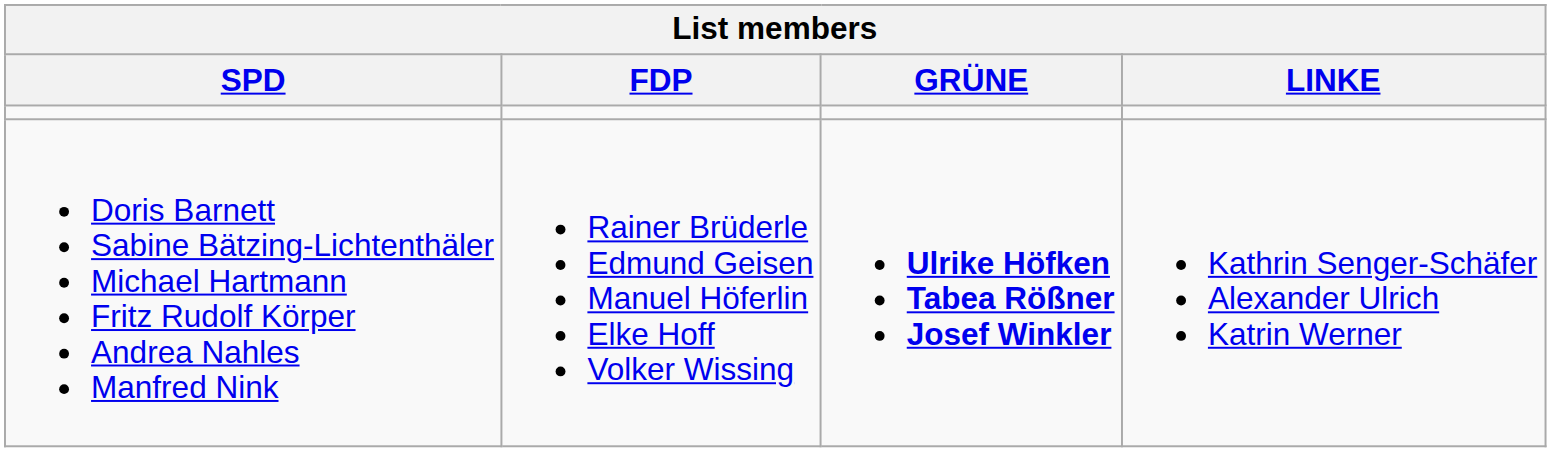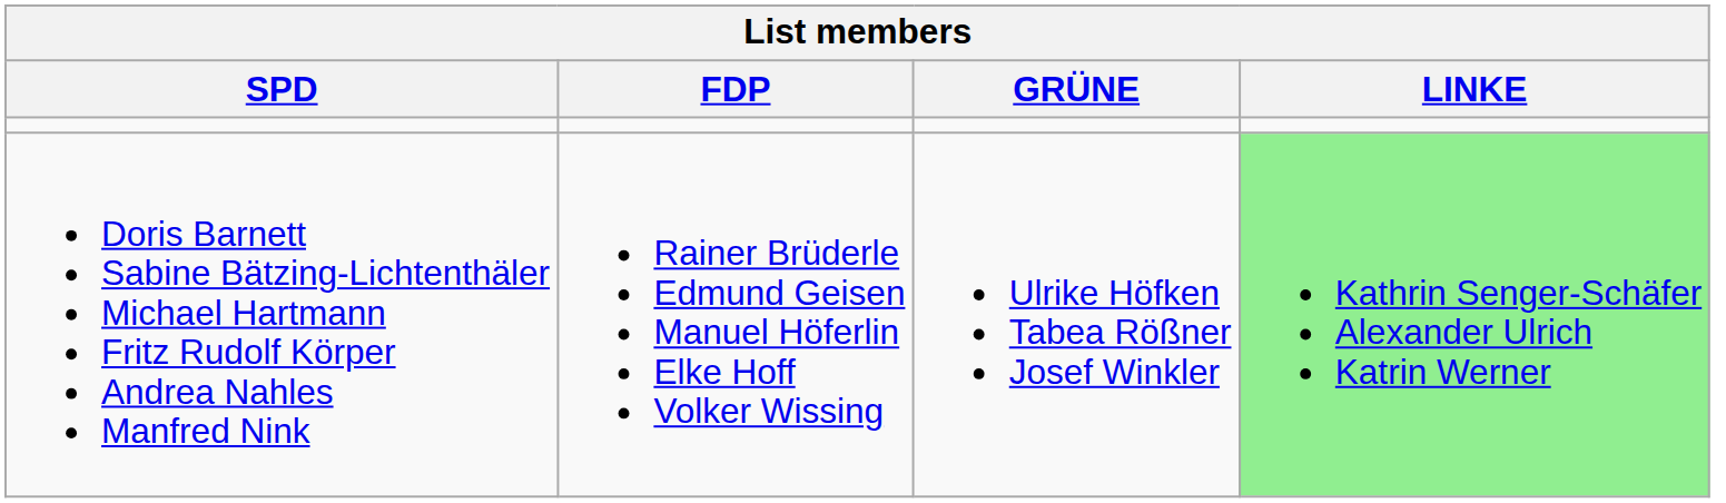row 4 | GRÜNE: bold -> normal
row 4 | LINKE: no background -> lightgreen background
